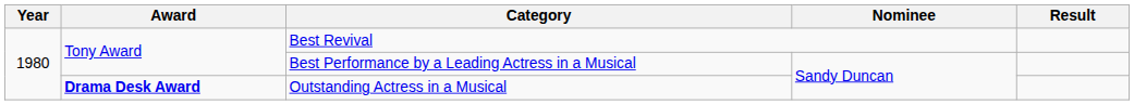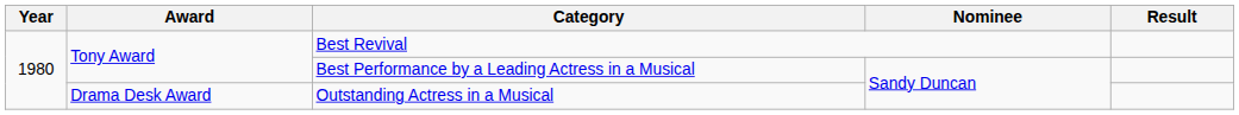Outstanding Actress in a Musical | Award: bold -> normal
